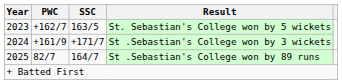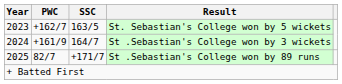St .Sebastian's College won by 3 wickets | SSC: +171/7 -> 164/7
St .Sebastian's College won by 89 runs | SSC: 164/7 -> +171/7
